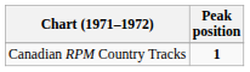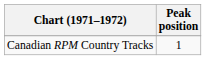Canadian RPM Country Tracks | Peak position: bold -> normal
